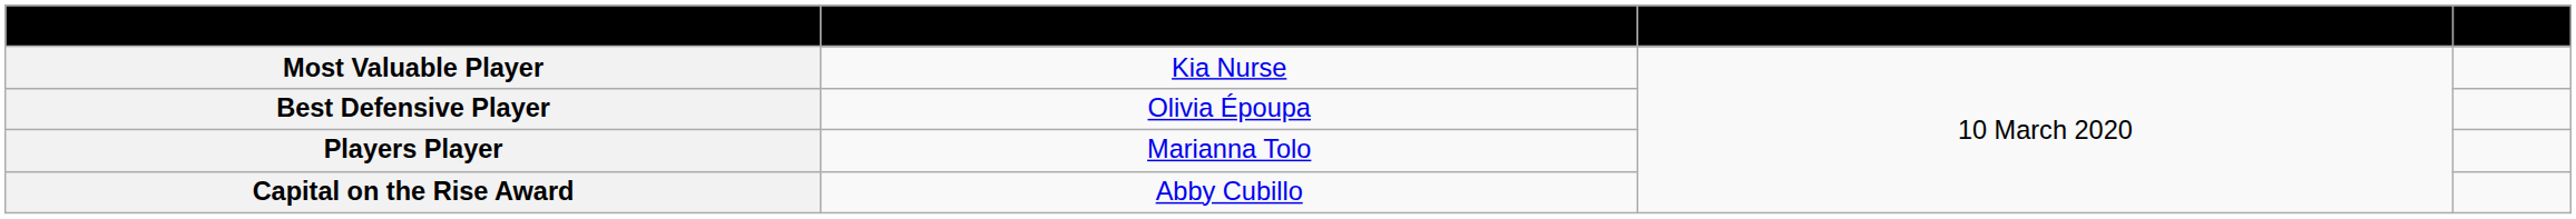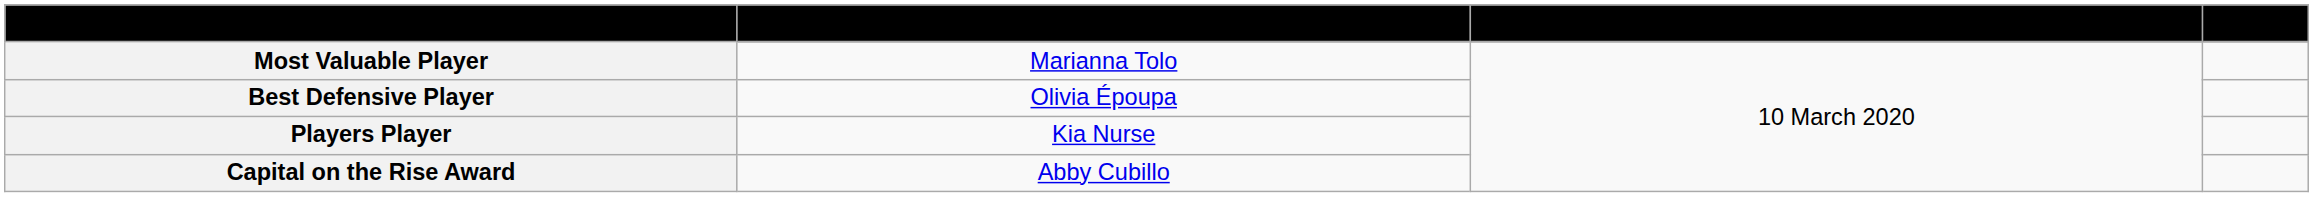Most Valuable Player | Recipient: Kia Nurse -> Marianna Tolo
Players Player | Recipient: Marianna Tolo -> Kia Nurse
